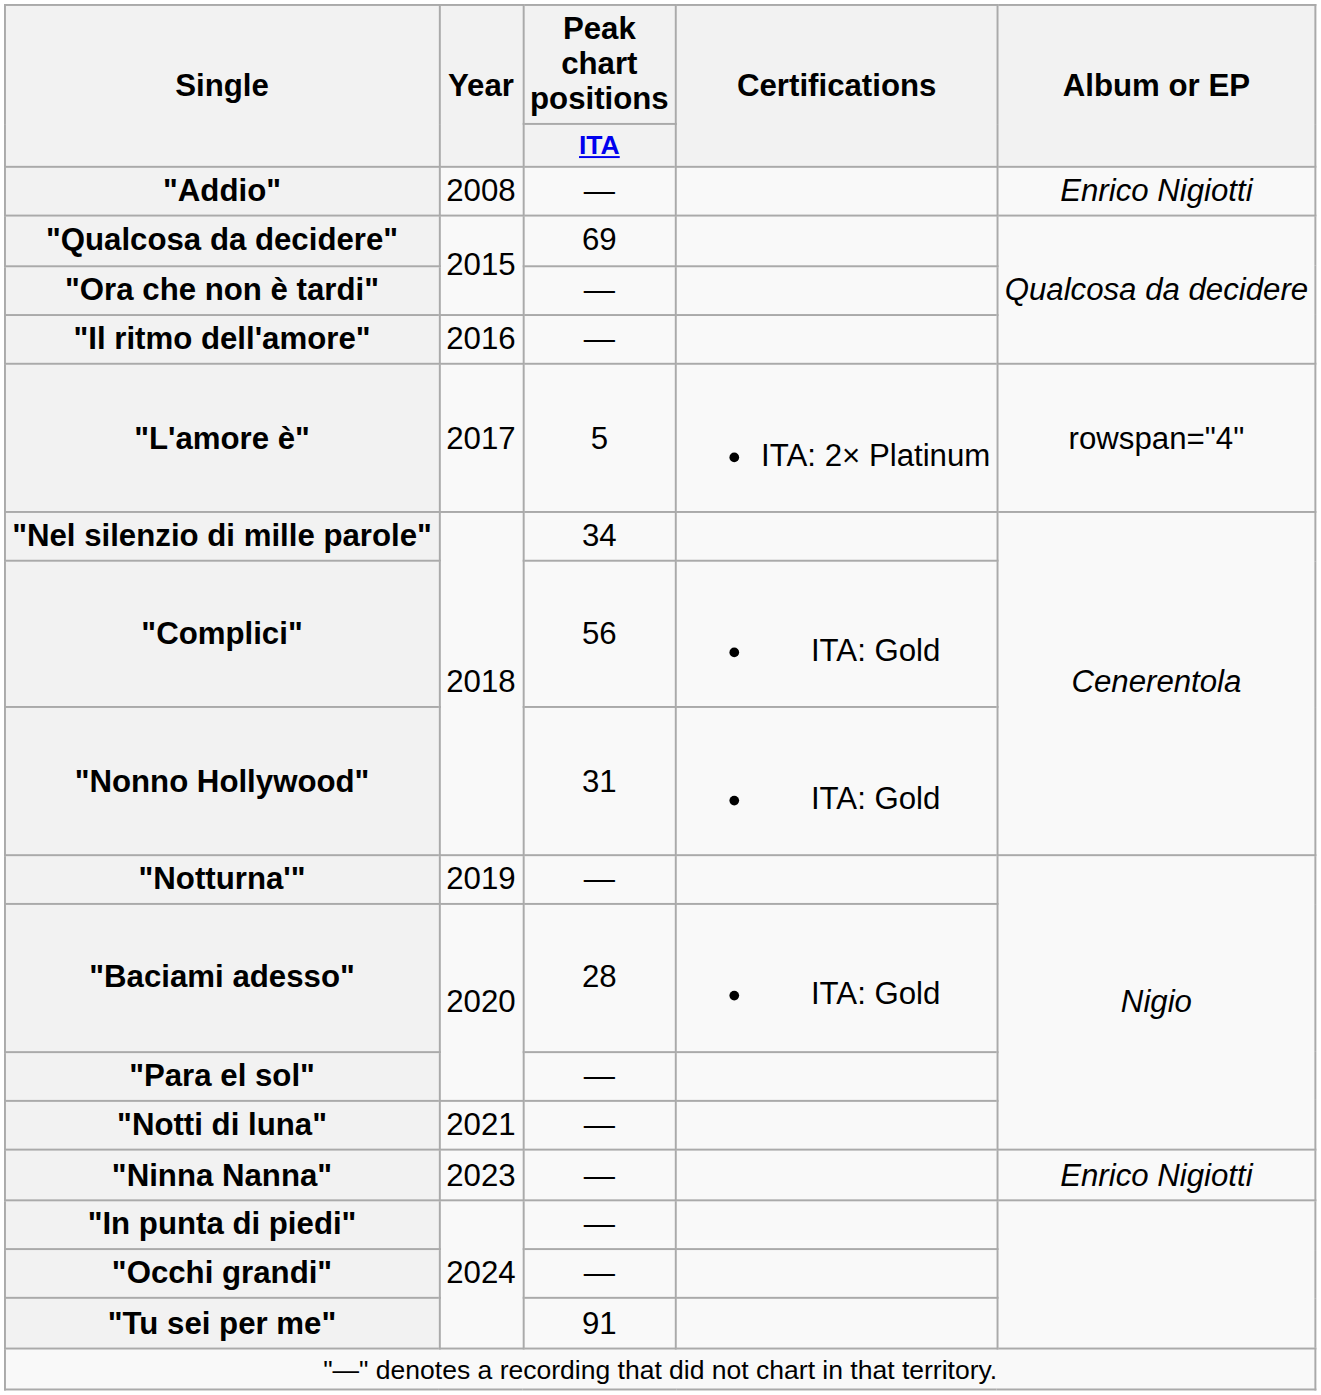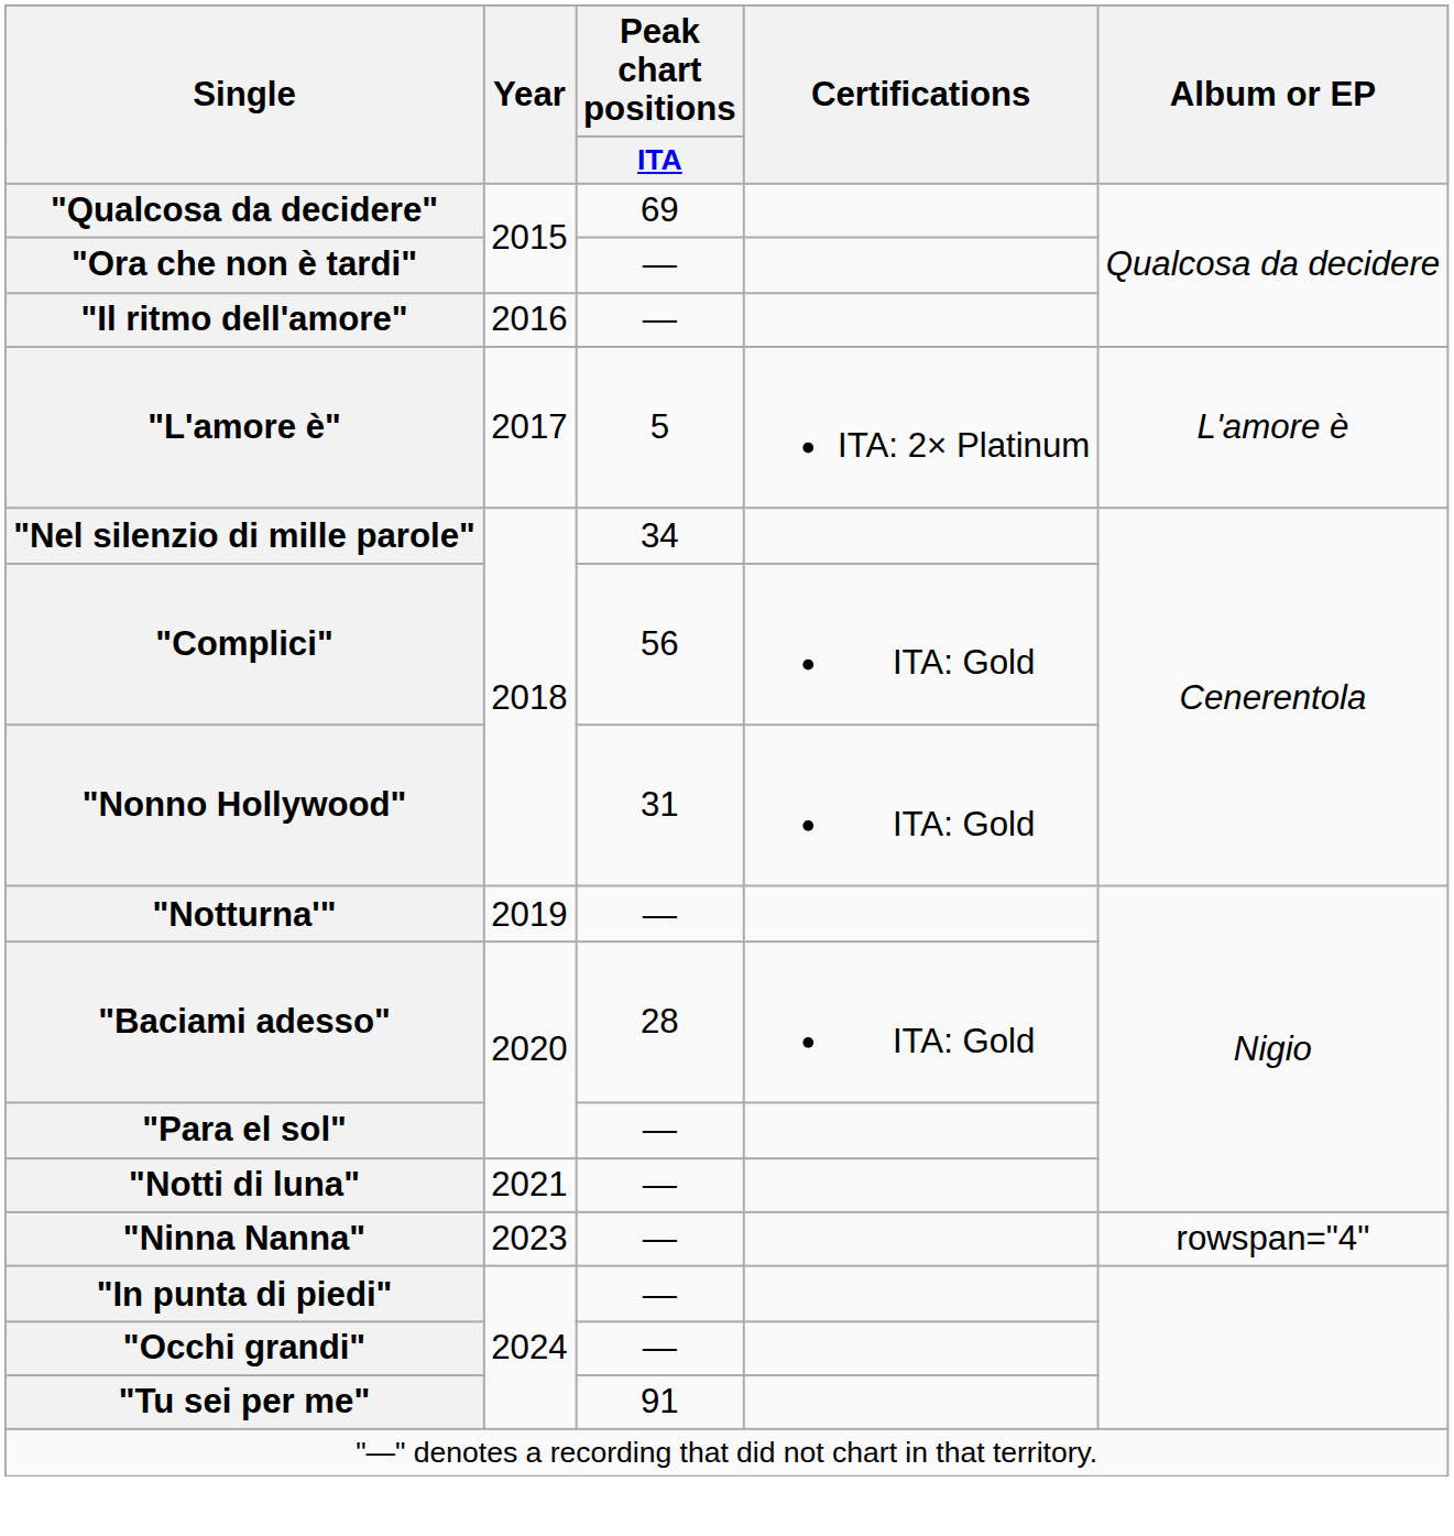- row: "Addio" | 2008 | — | Enrico Nigiotti
"L'amore è" | Album or EP: rowspan="4" -> L'amore è
"Ninna Nanna" | Album or EP: Enrico Nigiotti -> rowspan="4"
